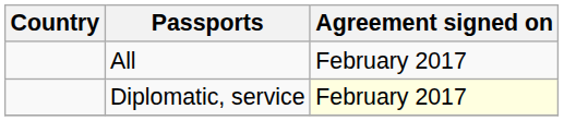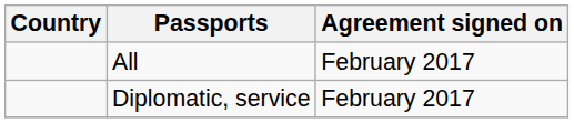Diplomatic, service | Agreement signed on: lightyellow background -> no background
